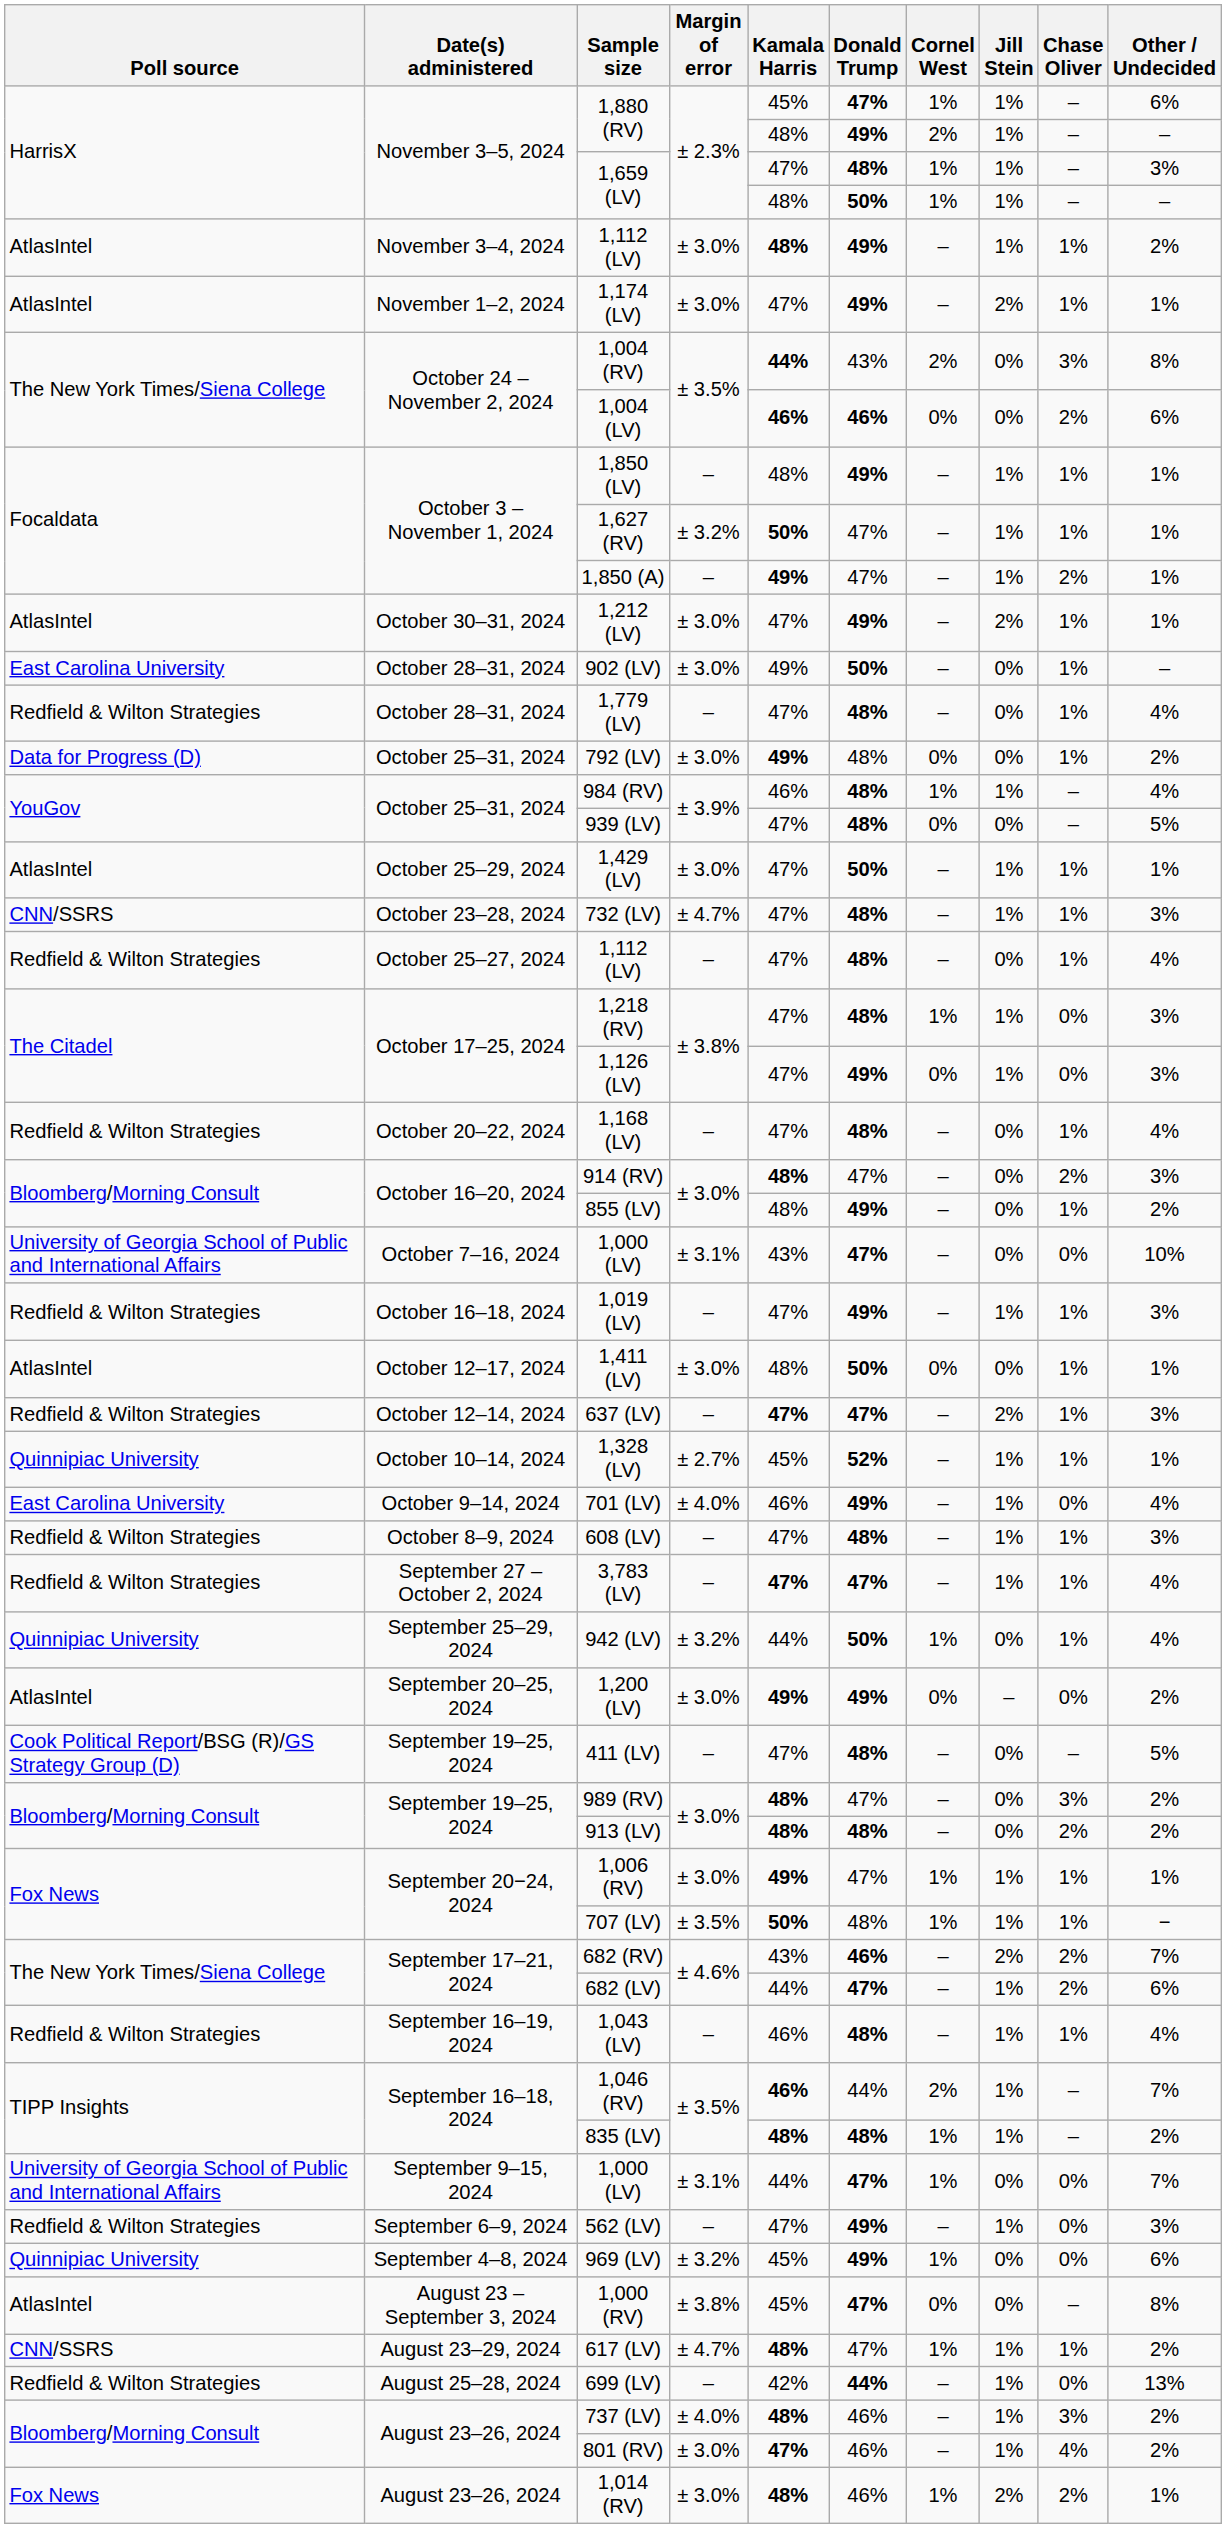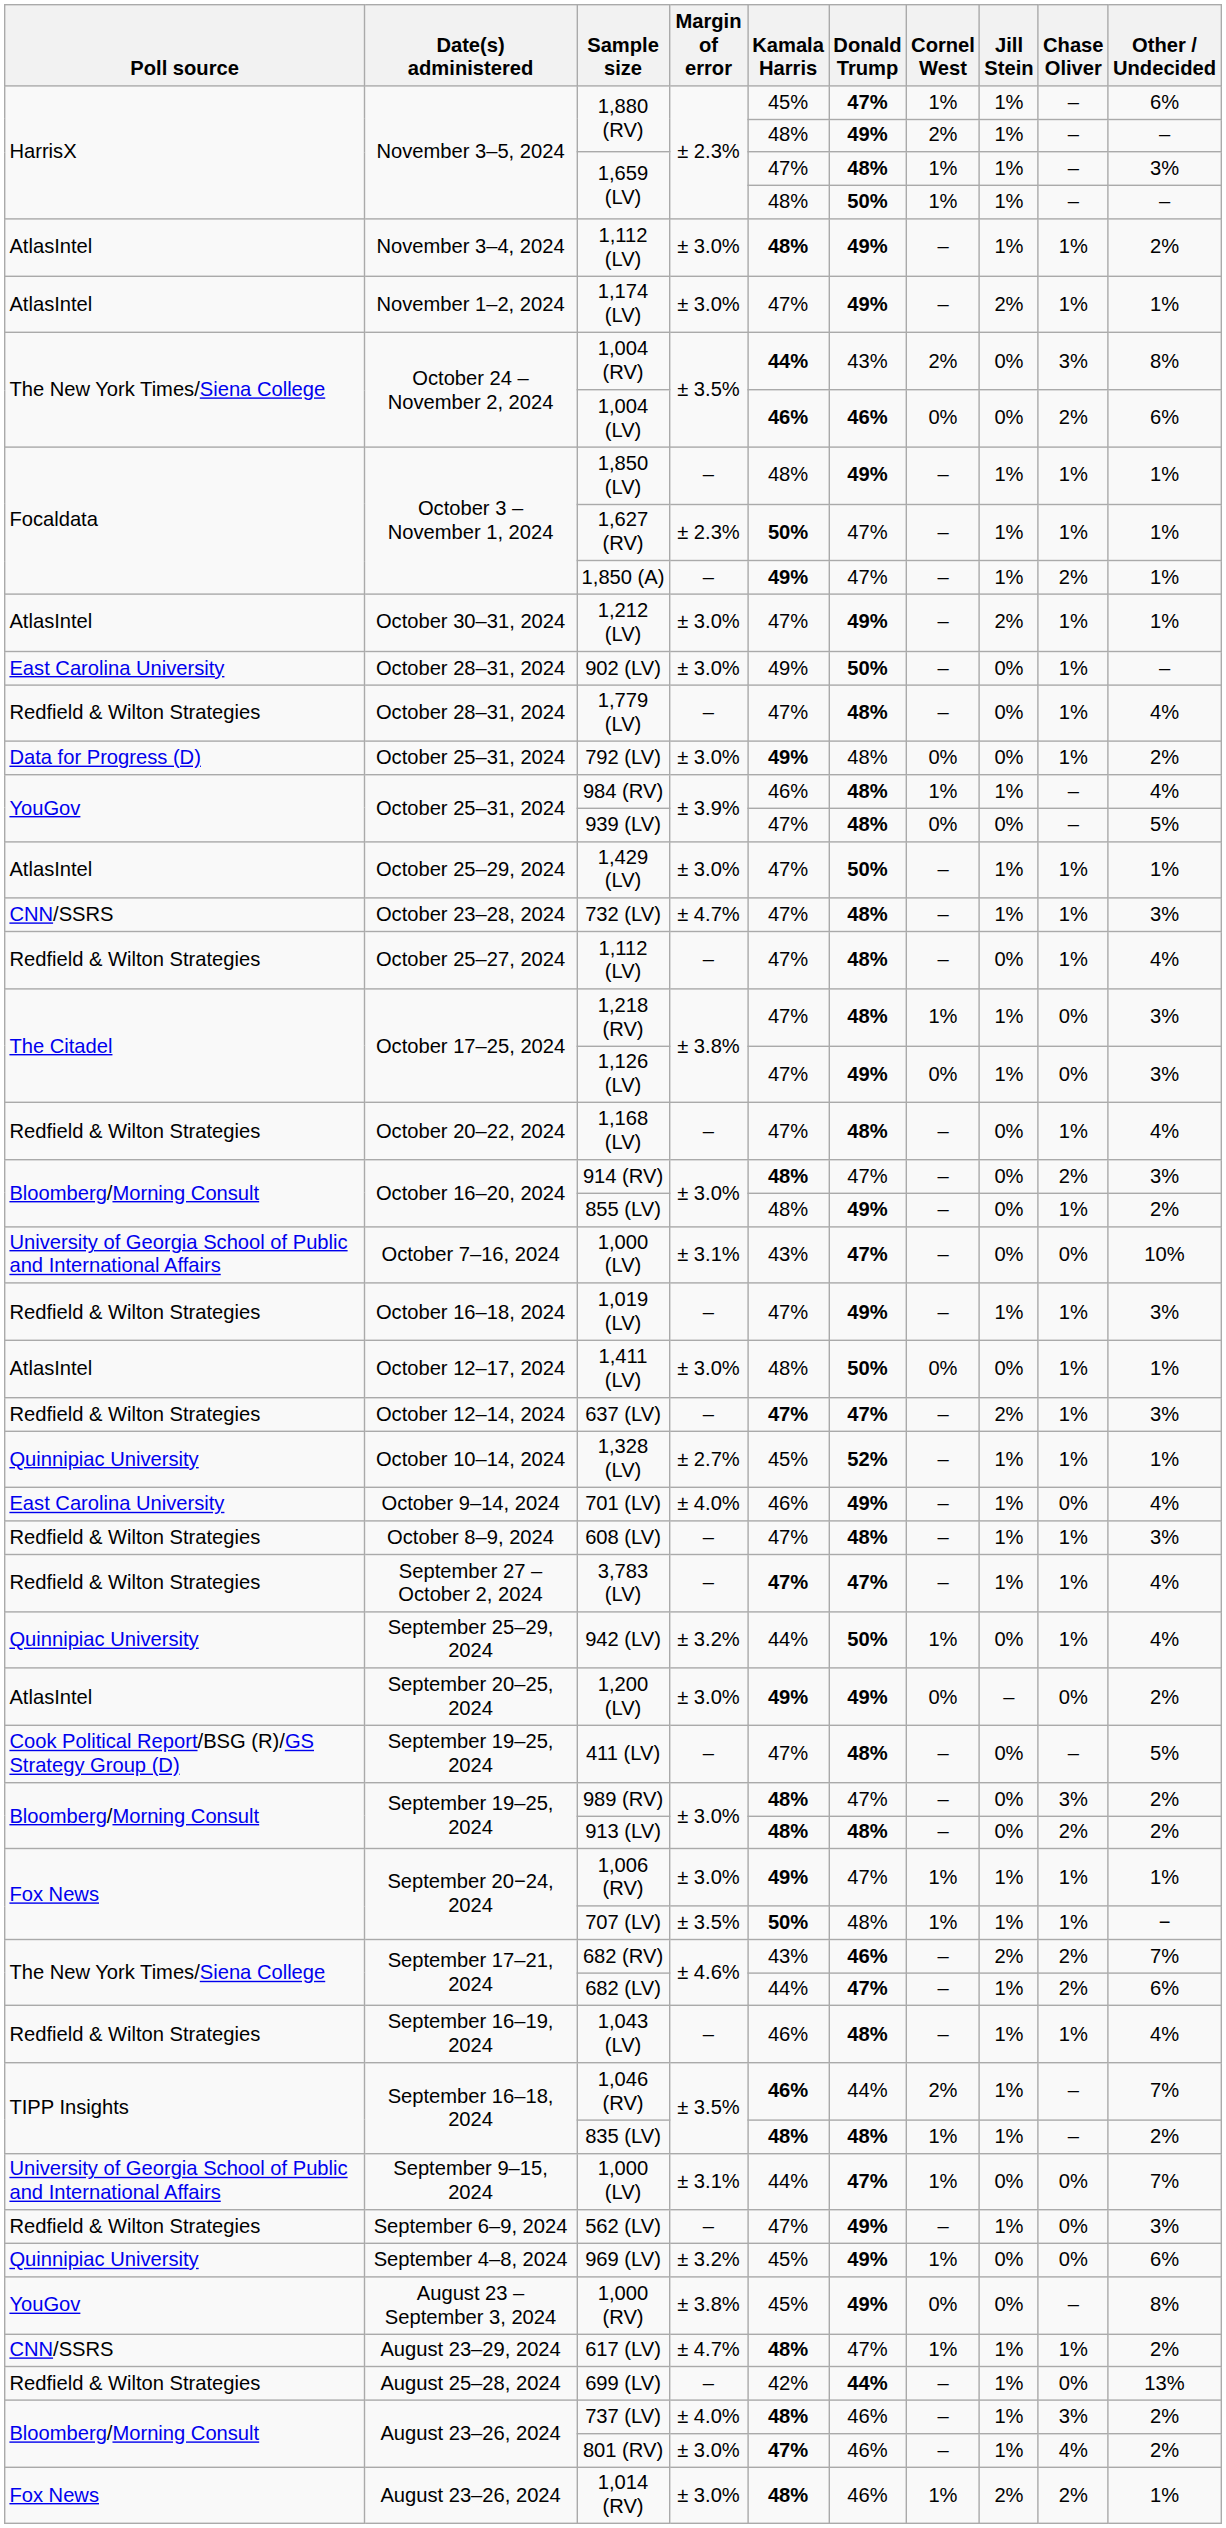1,627 (RV) | Margin of error: ± 3.2% -> ± 2.3%
1,000 (RV) | Poll source: AtlasIntel -> YouGov
1,000 (RV) | Donald Trump: 47% -> 49%
